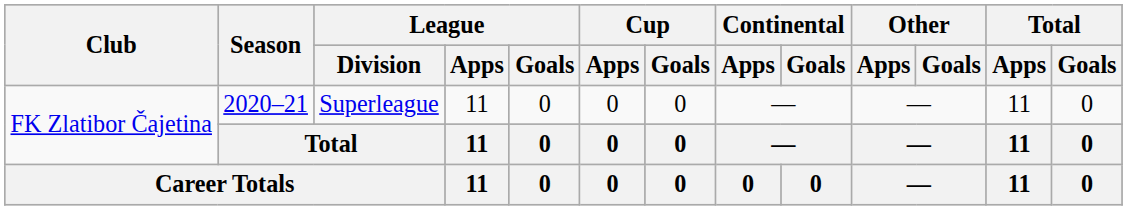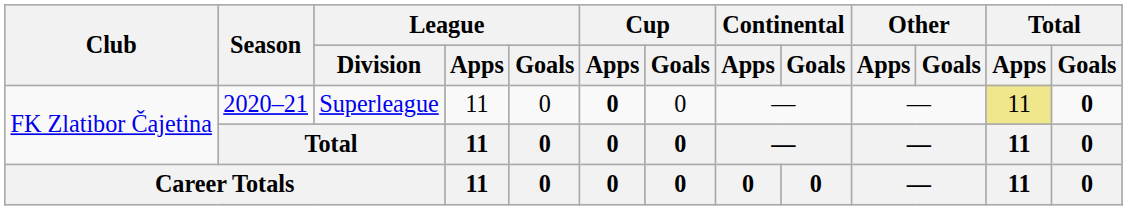FK Zlatibor Čajetina / Superleague | Cup / Apps: normal -> bold
FK Zlatibor Čajetina / Superleague | Total / Apps: no background -> khaki background
FK Zlatibor Čajetina / Superleague | Total / Goals: normal -> bold
